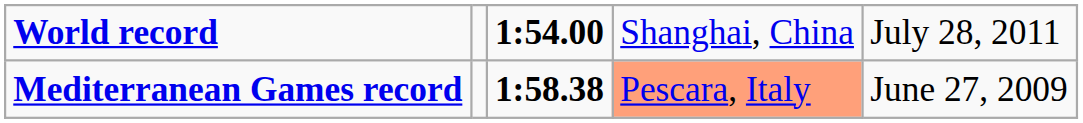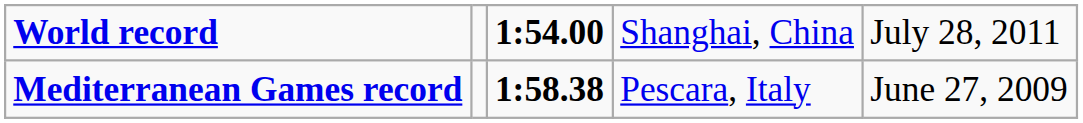Mediterranean Games record | column 4: lightsalmon background -> no background
